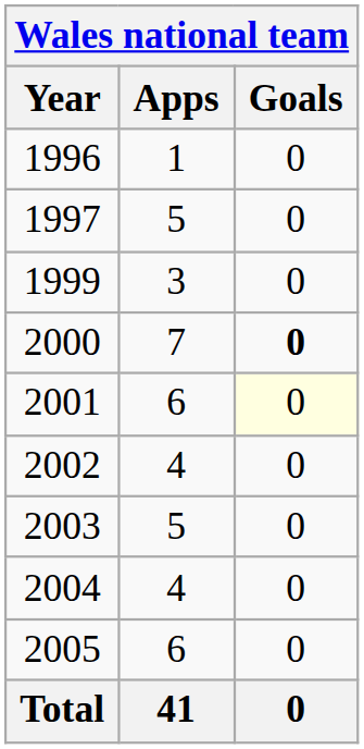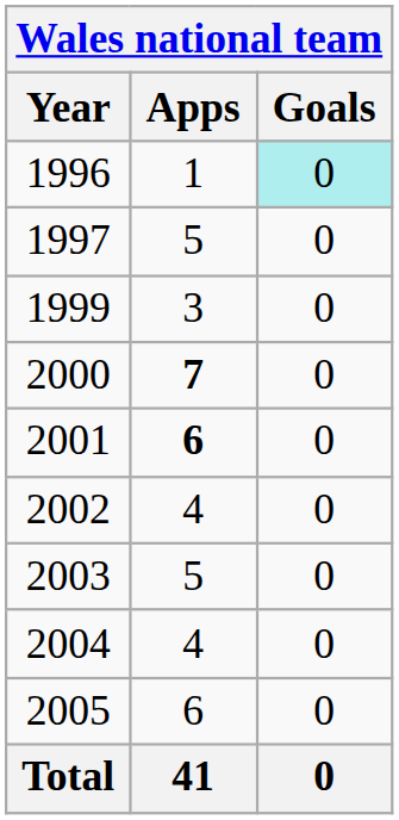1996 | Goals: no background -> paleturquoise background
2000 | Apps: normal -> bold
2000 | Goals: bold -> normal
2001 | Apps: normal -> bold
2001 | Goals: lightyellow background -> no background
